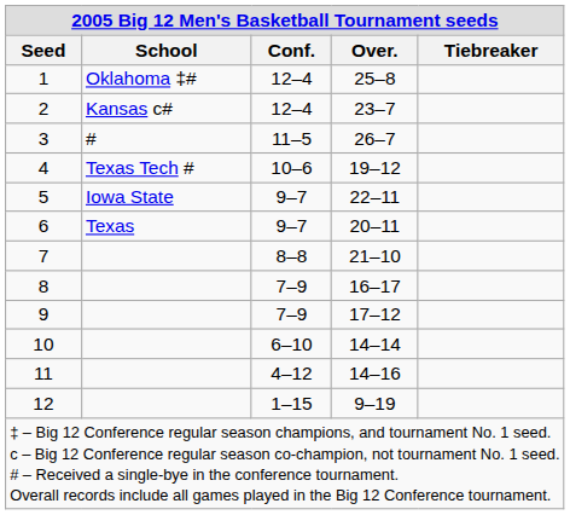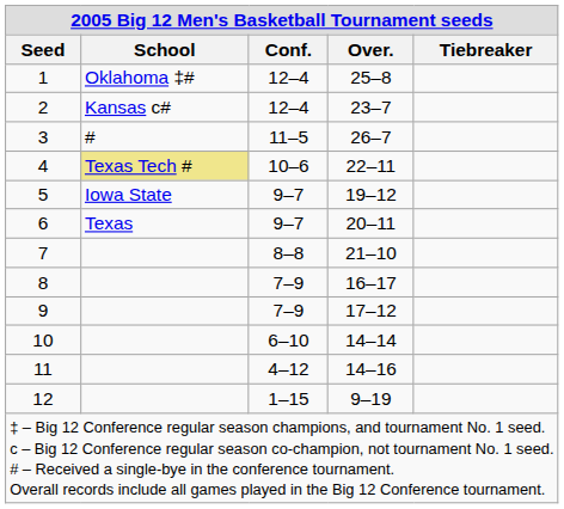4 | School: no background -> khaki background
4 | Over.: 19–12 -> 22–11
5 | Over.: 22–11 -> 19–12
